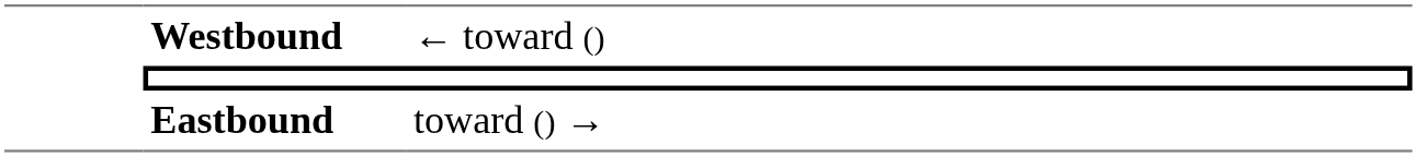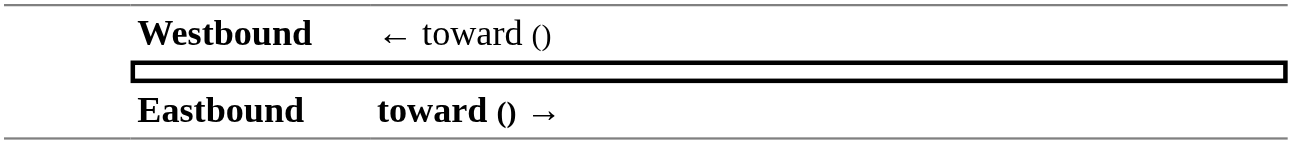Eastbound | column 2: normal -> bold
